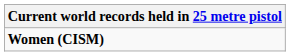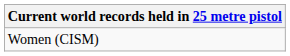Women (CISM) | column 1: bold -> normal
